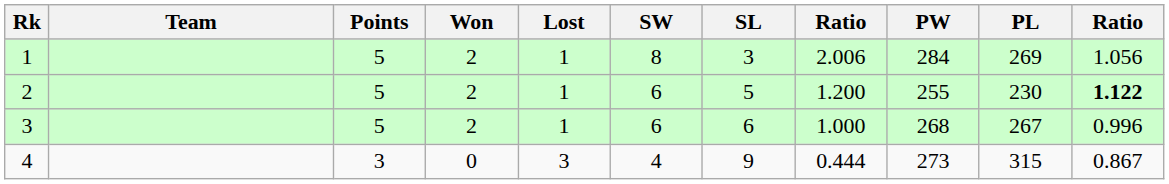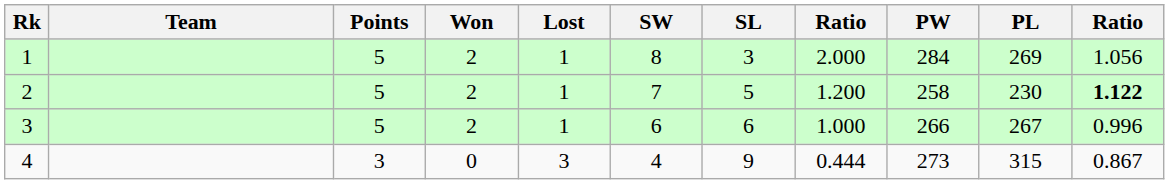row 2 | column 8: 2.006 -> 2.000
row 3 | SW: 6 -> 7
row 3 | PW: 255 -> 258
row 4 | PW: 268 -> 266
